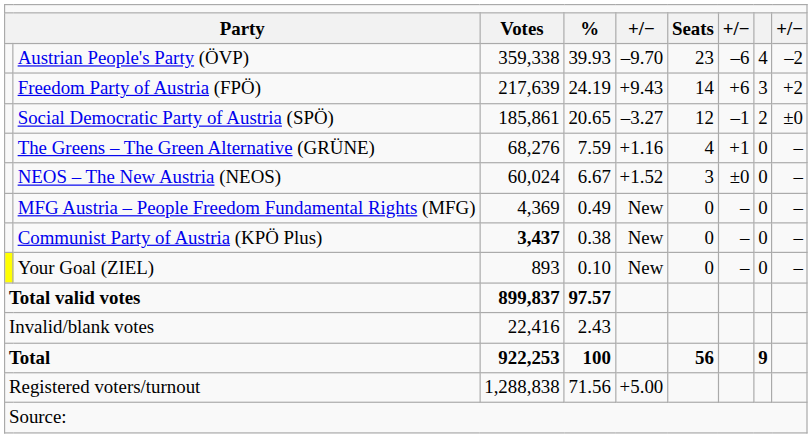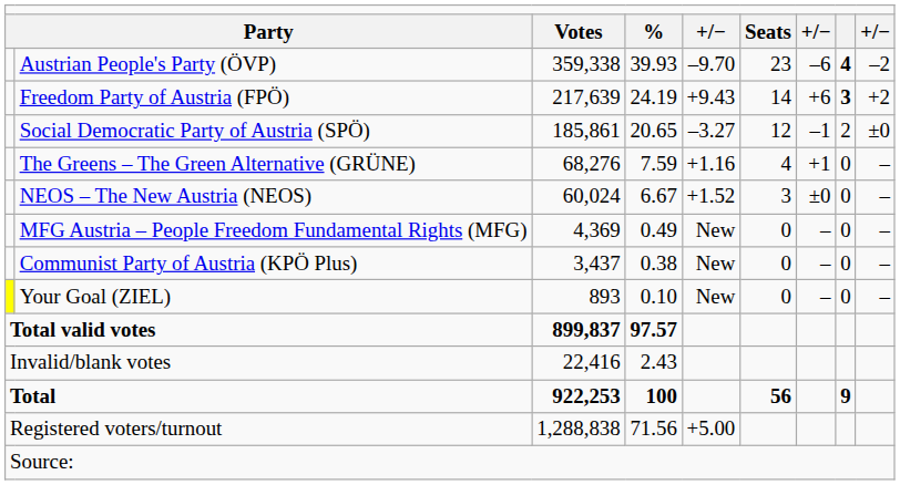Austrian People's Party (ÖVP) | column 8: normal -> bold
Freedom Party of Austria (FPÖ) | column 8: normal -> bold
Communist Party of Austria (KPÖ Plus) | column 3: bold -> normal
